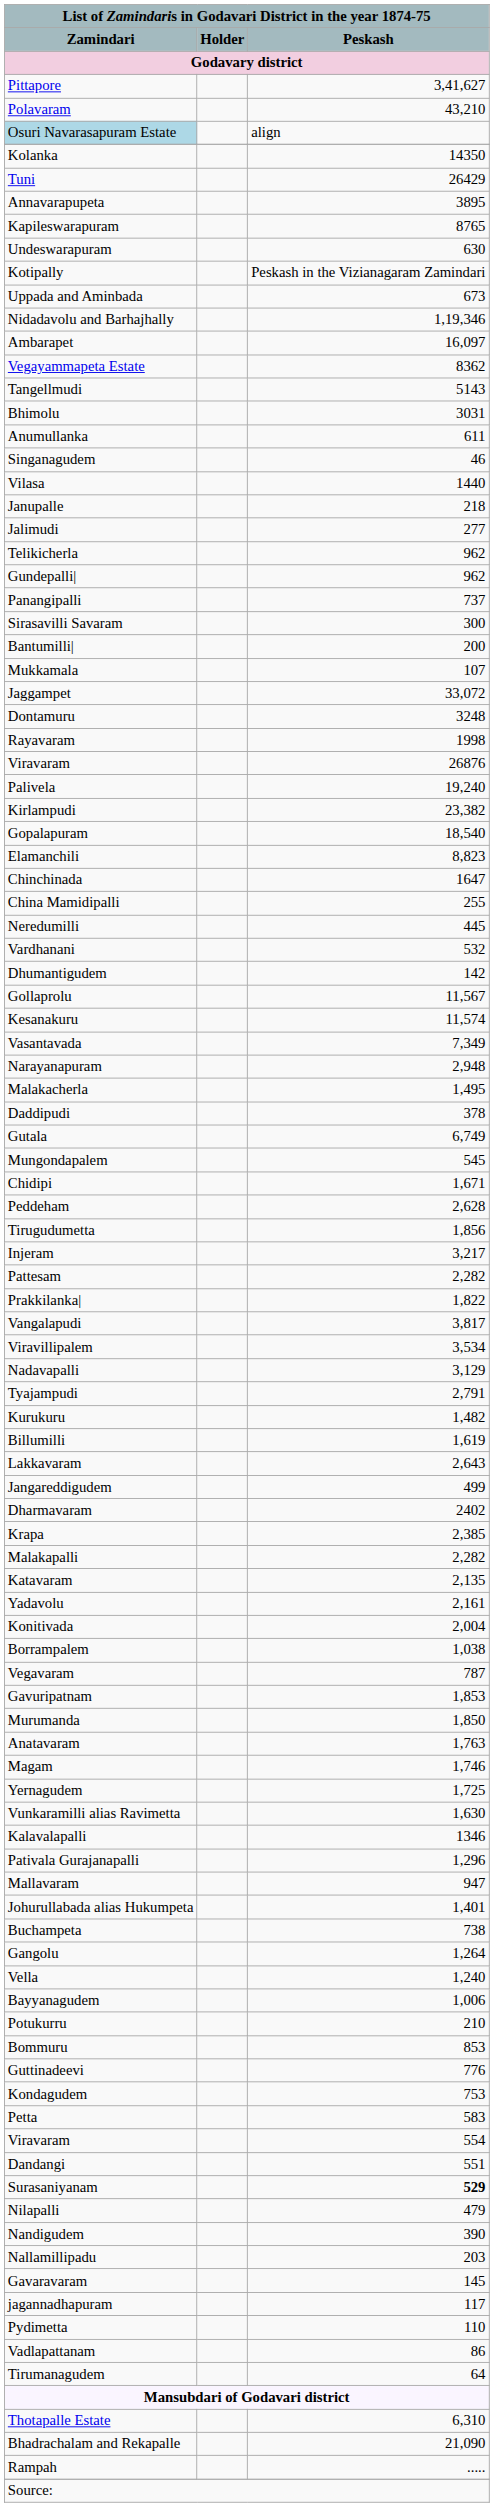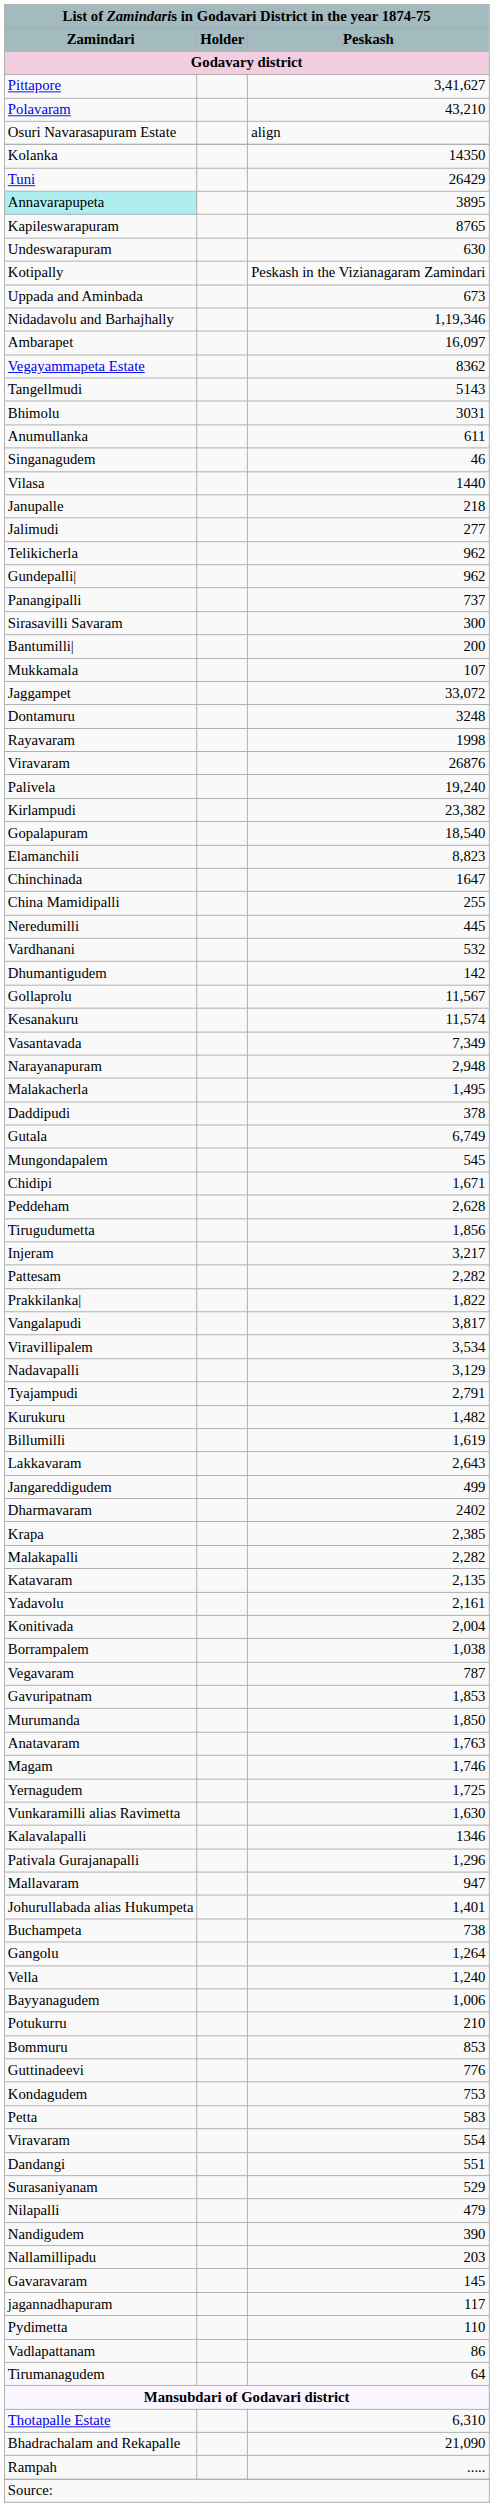Osuri Navarasapuram Estate | column 1: lightblue background -> no background
Annavarapupeta | column 1: no background -> paleturquoise background
Surasaniyanam | column 3: bold -> normal
